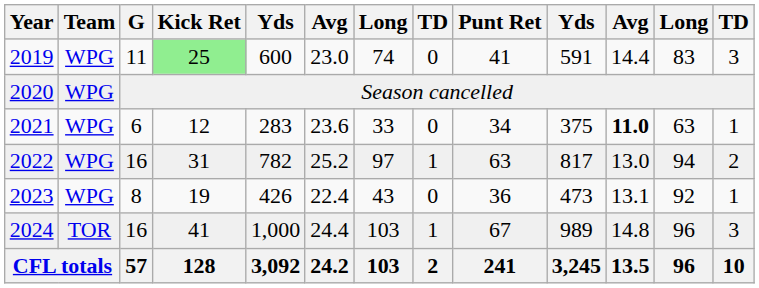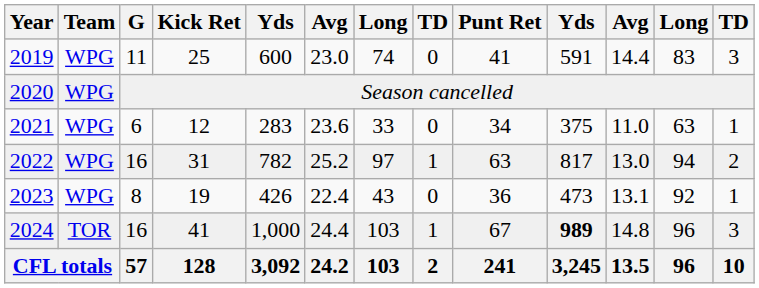2019 | Kick Ret: lightgreen background -> no background
2021 | column 11: bold -> normal
2024 | column 10: normal -> bold
